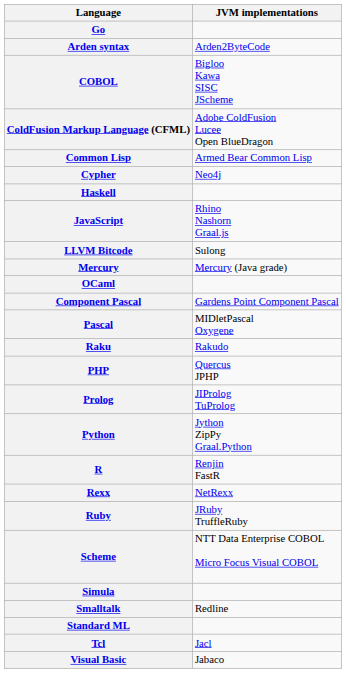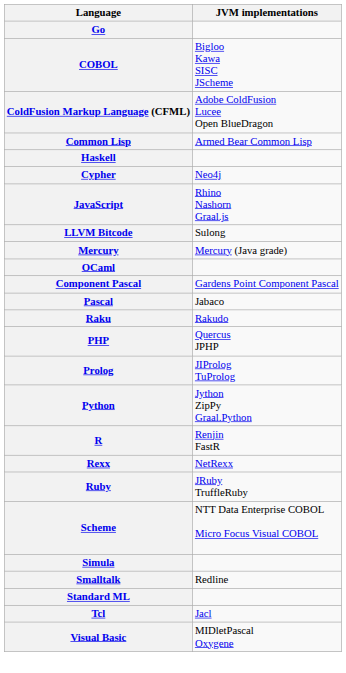- row: Arden syntax | Arden2ByteCode
rows swapped: Cypher <-> Haskell
Pascal | JVM implementations: MIDletPascal Oxygene -> Jabaco
Visual Basic | JVM implementations: Jabaco -> MIDletPascal Oxygene
